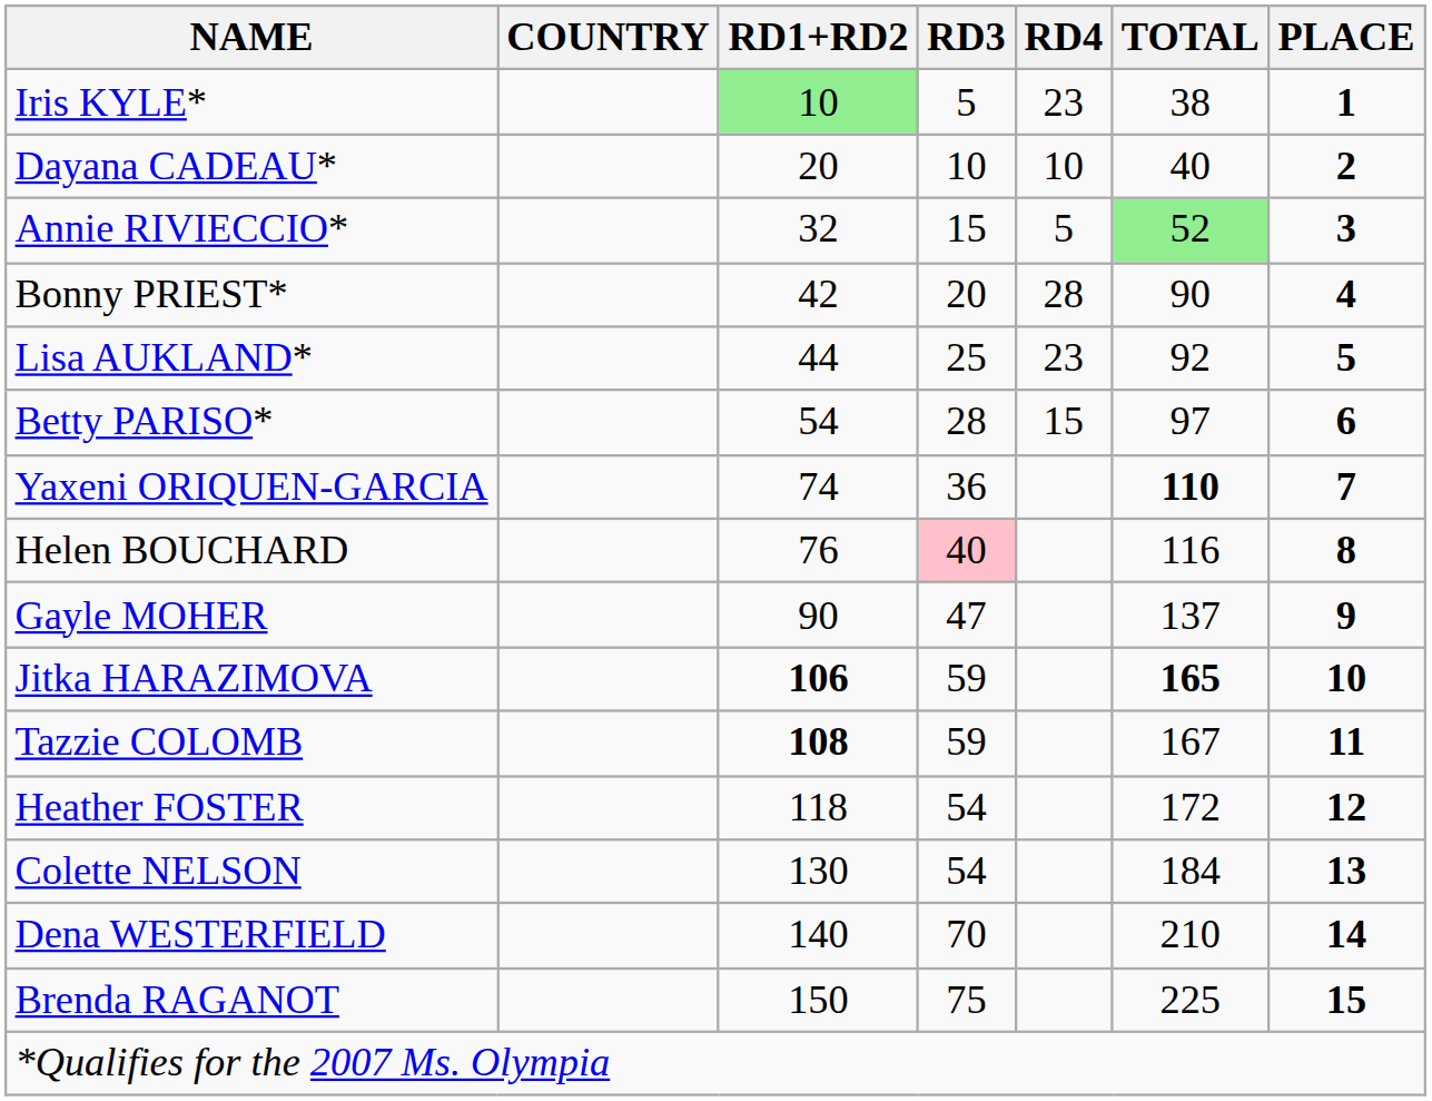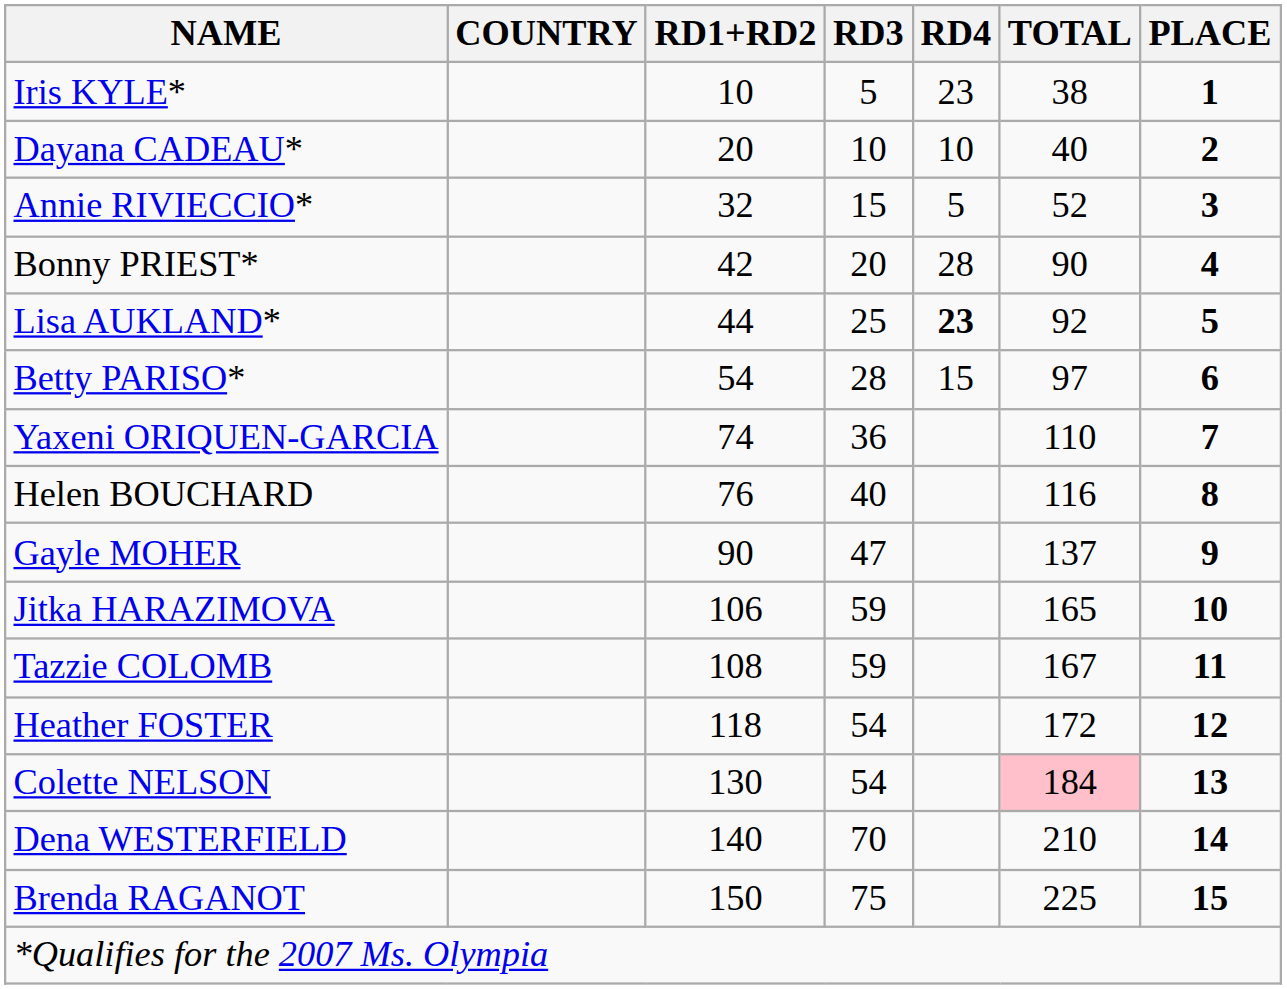Iris KYLE* | RD1+RD2: lightgreen background -> no background
Annie RIVIECCIO* | TOTAL: lightgreen background -> no background
Lisa AUKLAND* | RD4: normal -> bold
Yaxeni ORIQUEN-GARCIA | TOTAL: bold -> normal
Helen BOUCHARD | RD3: pink background -> no background
Jitka HARAZIMOVA | RD1+RD2: bold -> normal
Jitka HARAZIMOVA | TOTAL: bold -> normal
Tazzie COLOMB | RD1+RD2: bold -> normal
Colette NELSON | TOTAL: no background -> pink background
